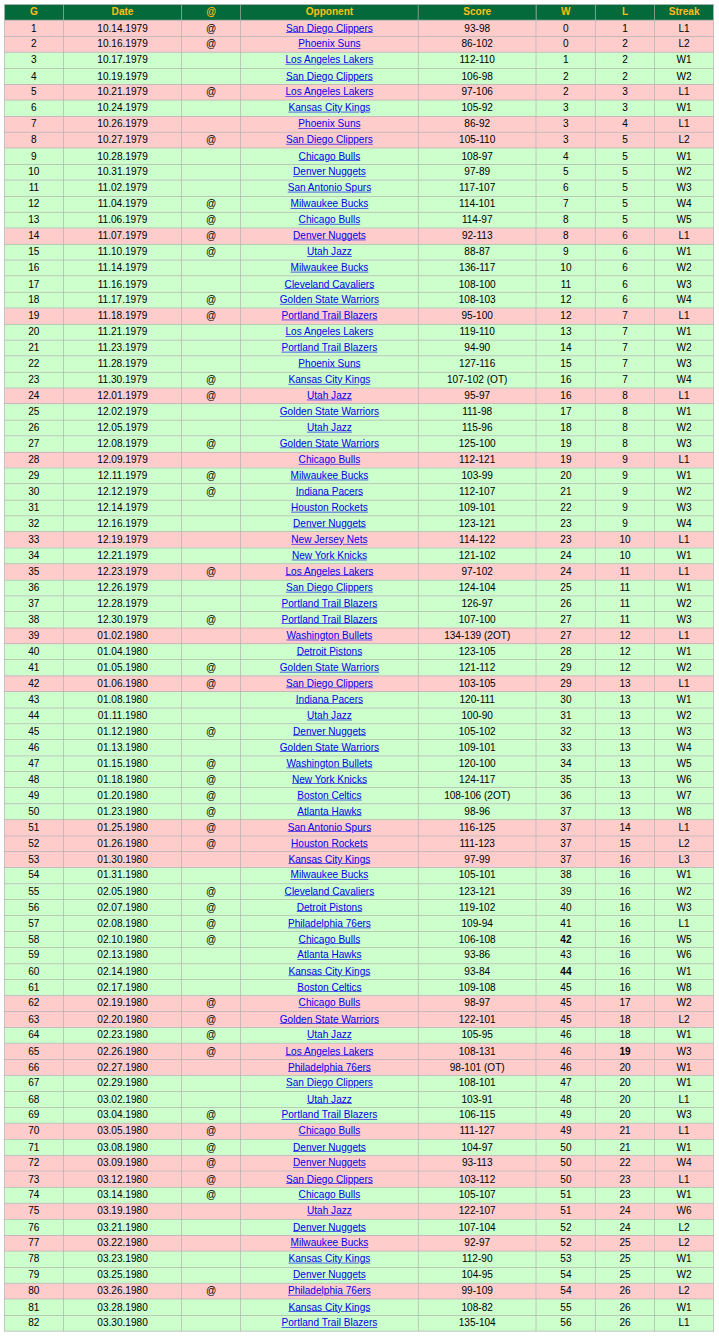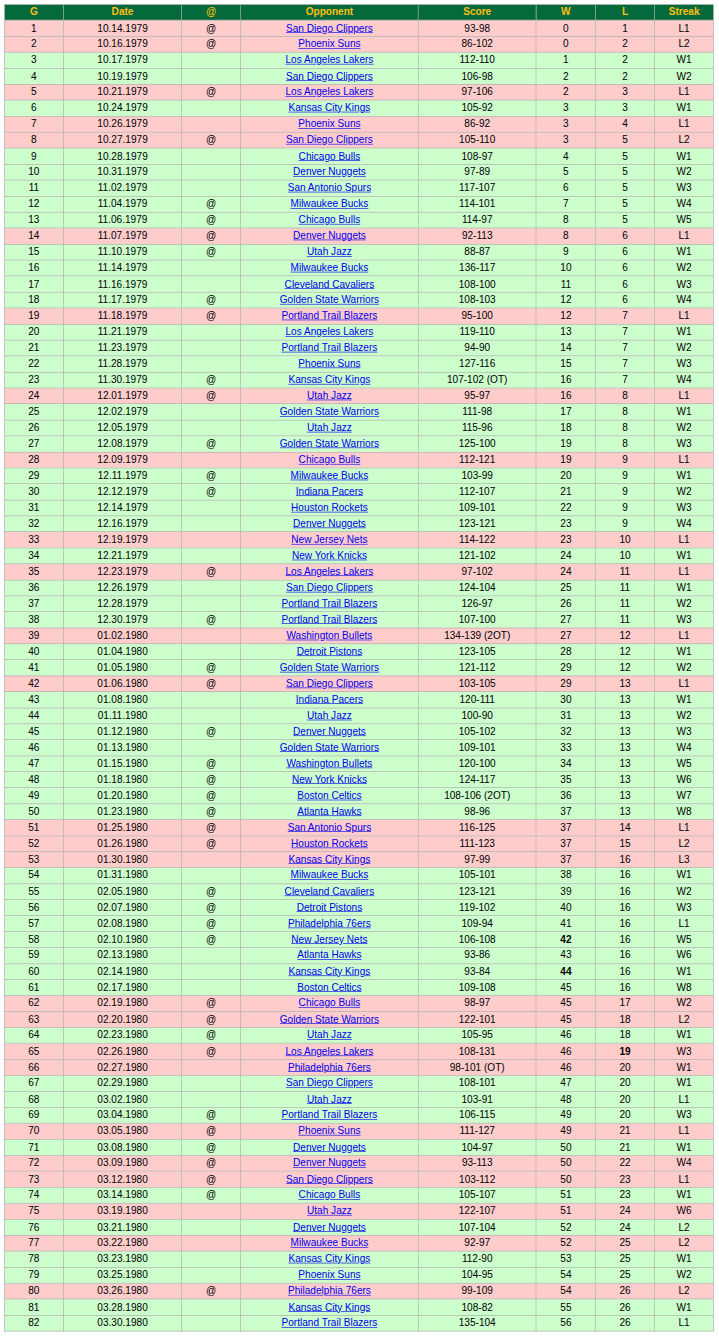58 | Opponent: Chicago Bulls -> New Jersey Nets
70 | Opponent: Chicago Bulls -> Phoenix Suns
79 | Opponent: Denver Nuggets -> Phoenix Suns
